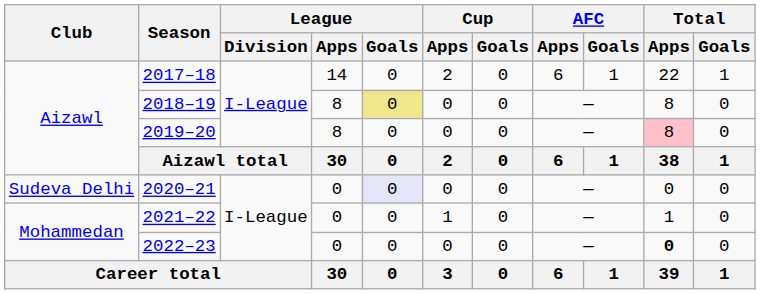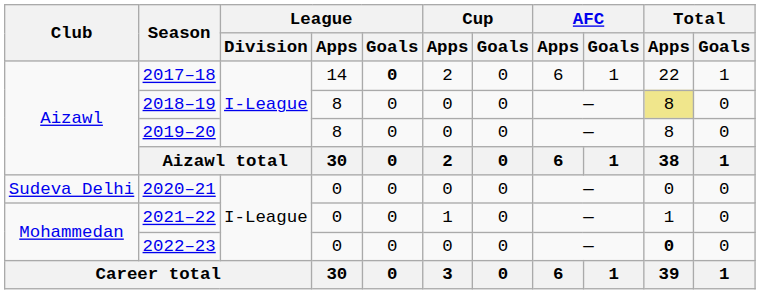2017–18 | League / Goals: normal -> bold
2018–19 | League / Goals: khaki background -> no background
2018–19 | Total / Apps: no background -> khaki background
2019–20 | Total / Apps: pink background -> no background
2020–21 | League / Goals: lavender background -> no background
